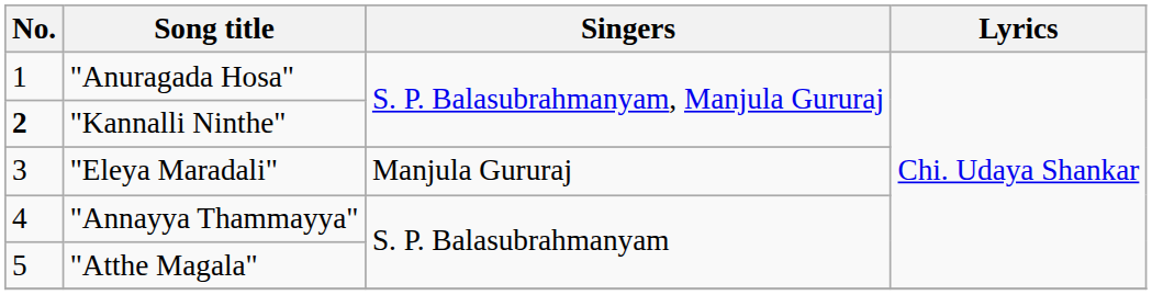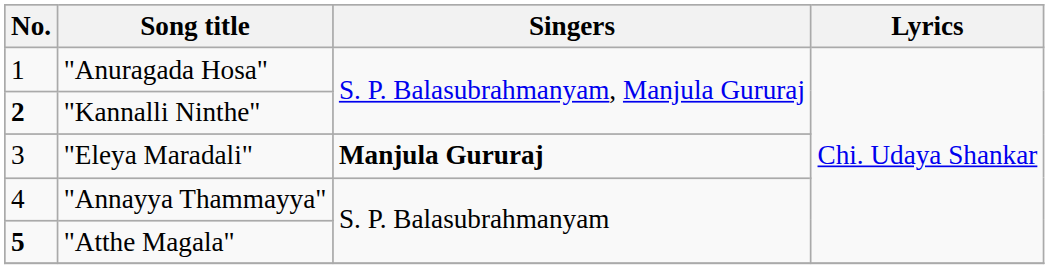"Eleya Maradali" | Singers: normal -> bold
"Atthe Magala" | No.: normal -> bold
